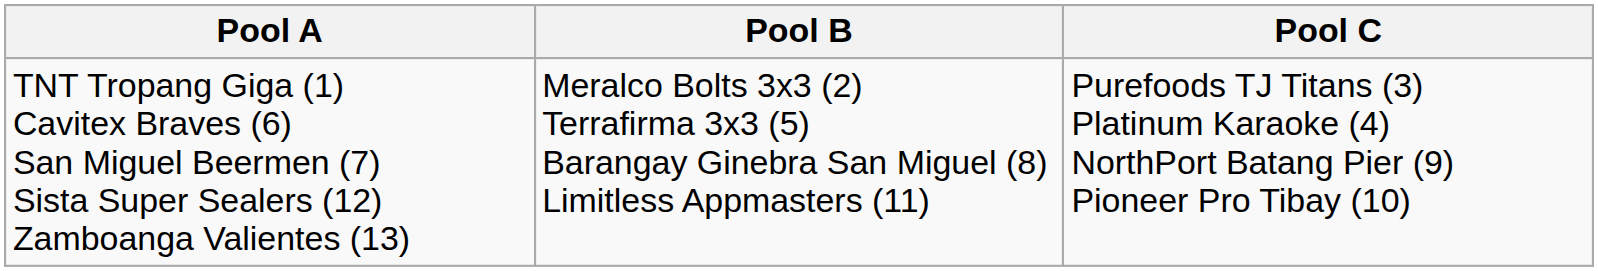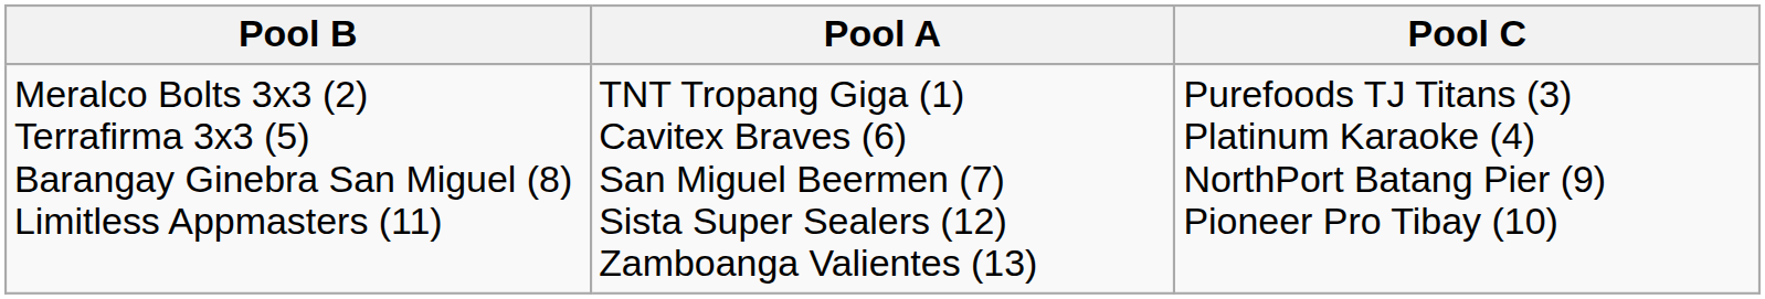columns swapped: Pool A <-> Pool B
